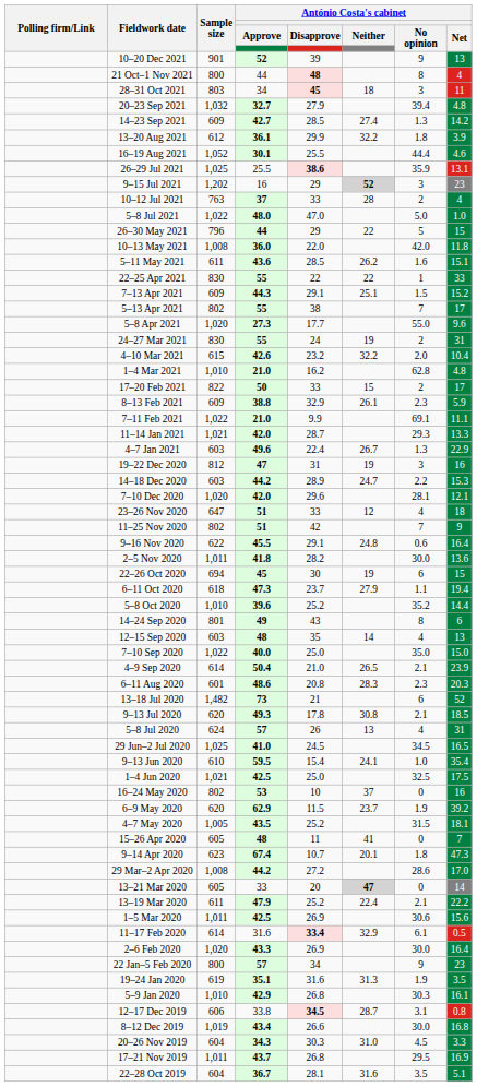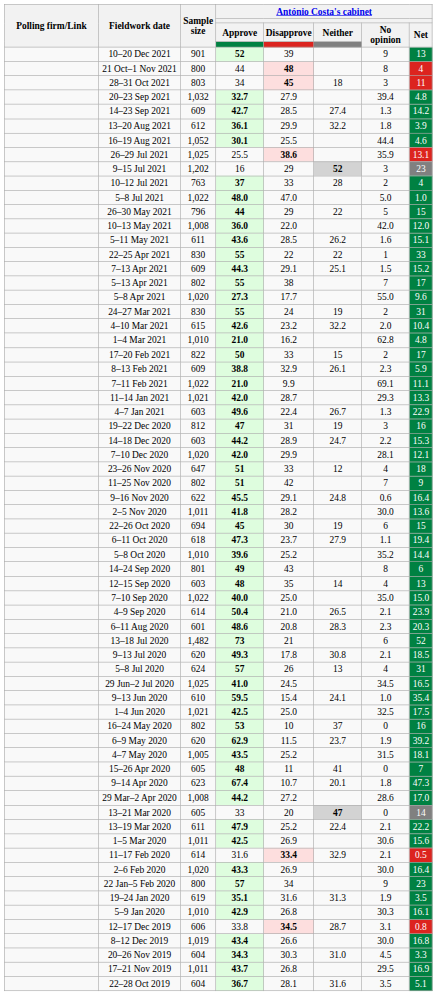10–13 May 2021 | António Costa's cabinet / Net: 11.8 -> 12.0
7–10 Dec 2020 | António Costa's cabinet / Disapprove: 29.6 -> 29.9
11–17 Feb 2020 | António Costa's cabinet / No opinion: 6.1 -> 2.1
